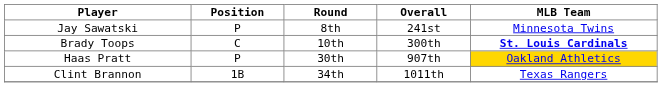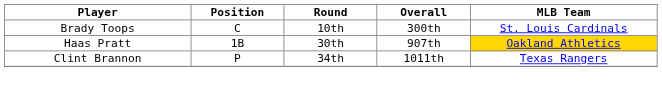- row: Jay Sawatski | P | 8th | 241st | Minnesota Twins
Brady Toops | MLB Team: bold -> normal
Haas Pratt | Position: P -> 1B
Clint Brannon | Position: 1B -> P
